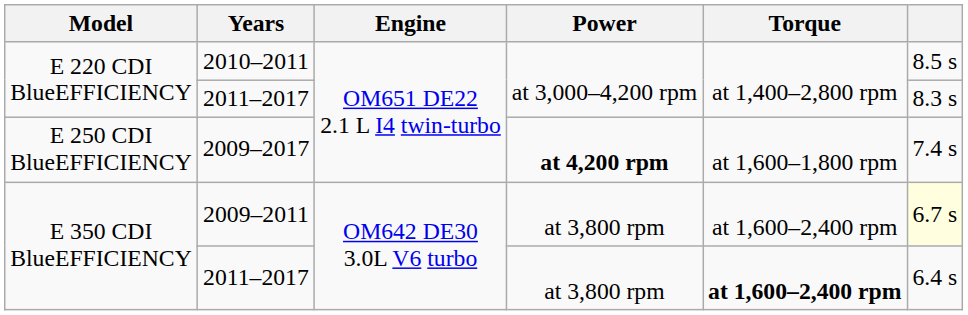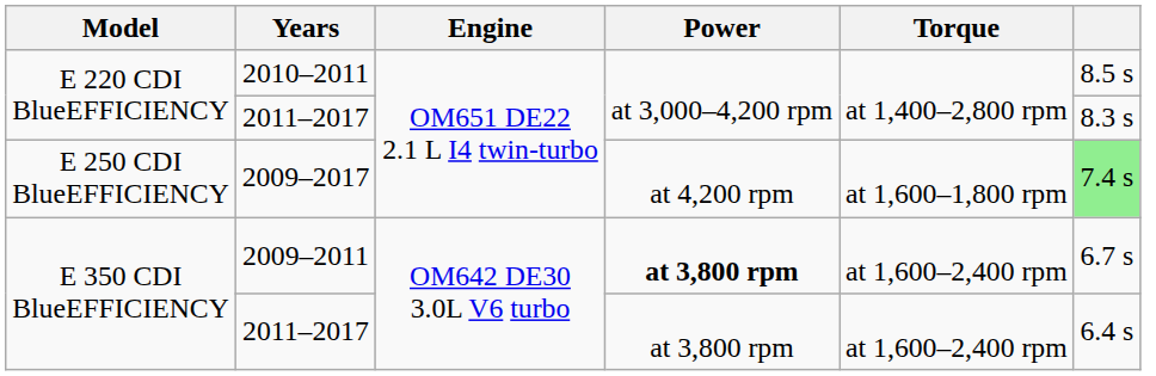2009–2017 | Power: bold -> normal
2009–2017 | column 6: no background -> lightgreen background
2009–2011 | Power: normal -> bold
2009–2011 | column 6: lightyellow background -> no background
E 350 CDI BlueEFFICIENCY / 2011–2017 | Torque: bold -> normal
